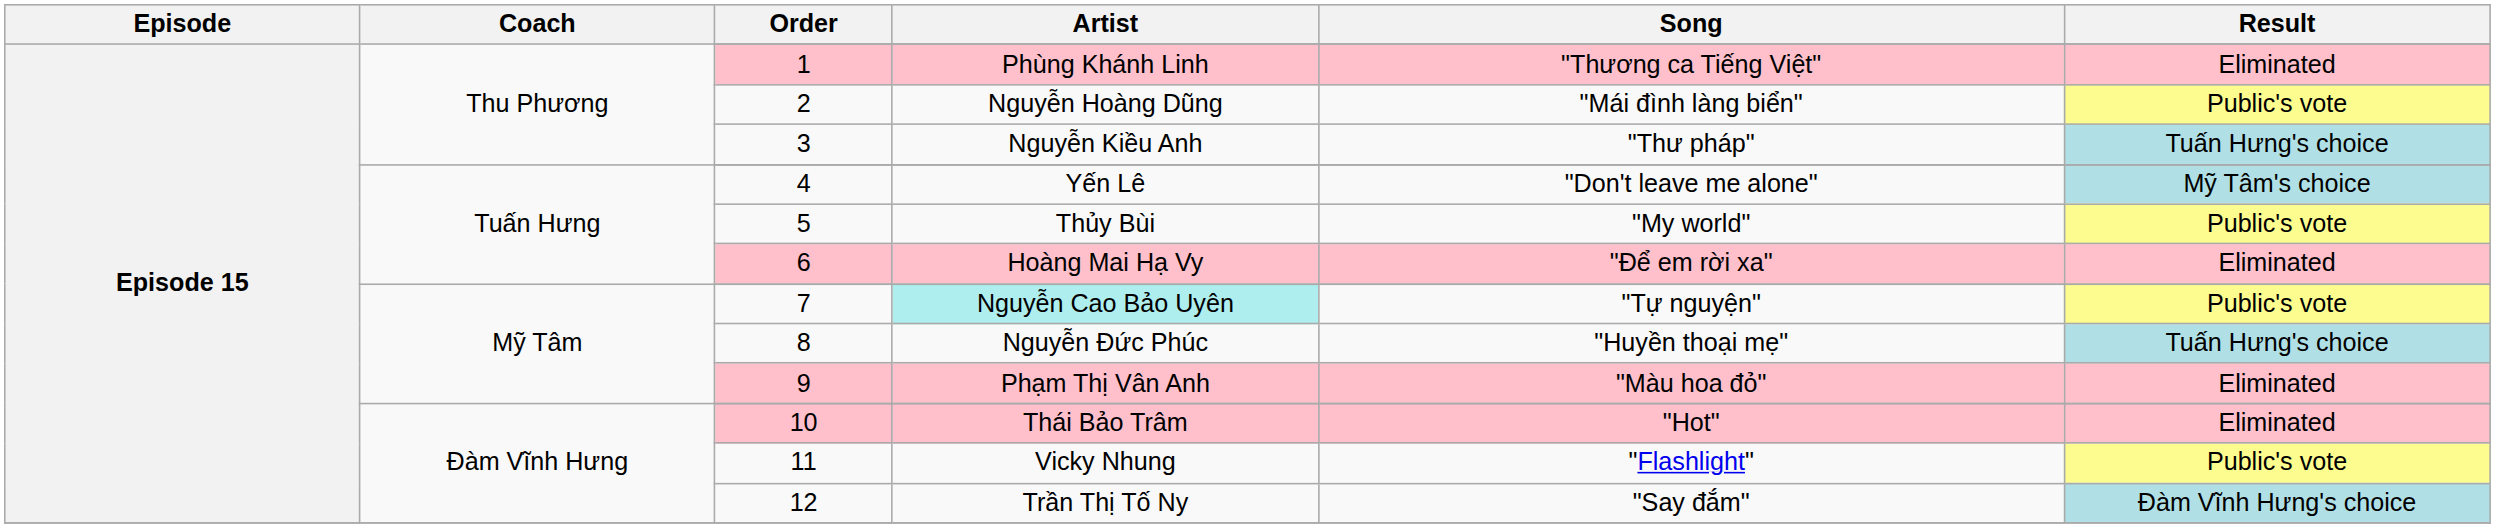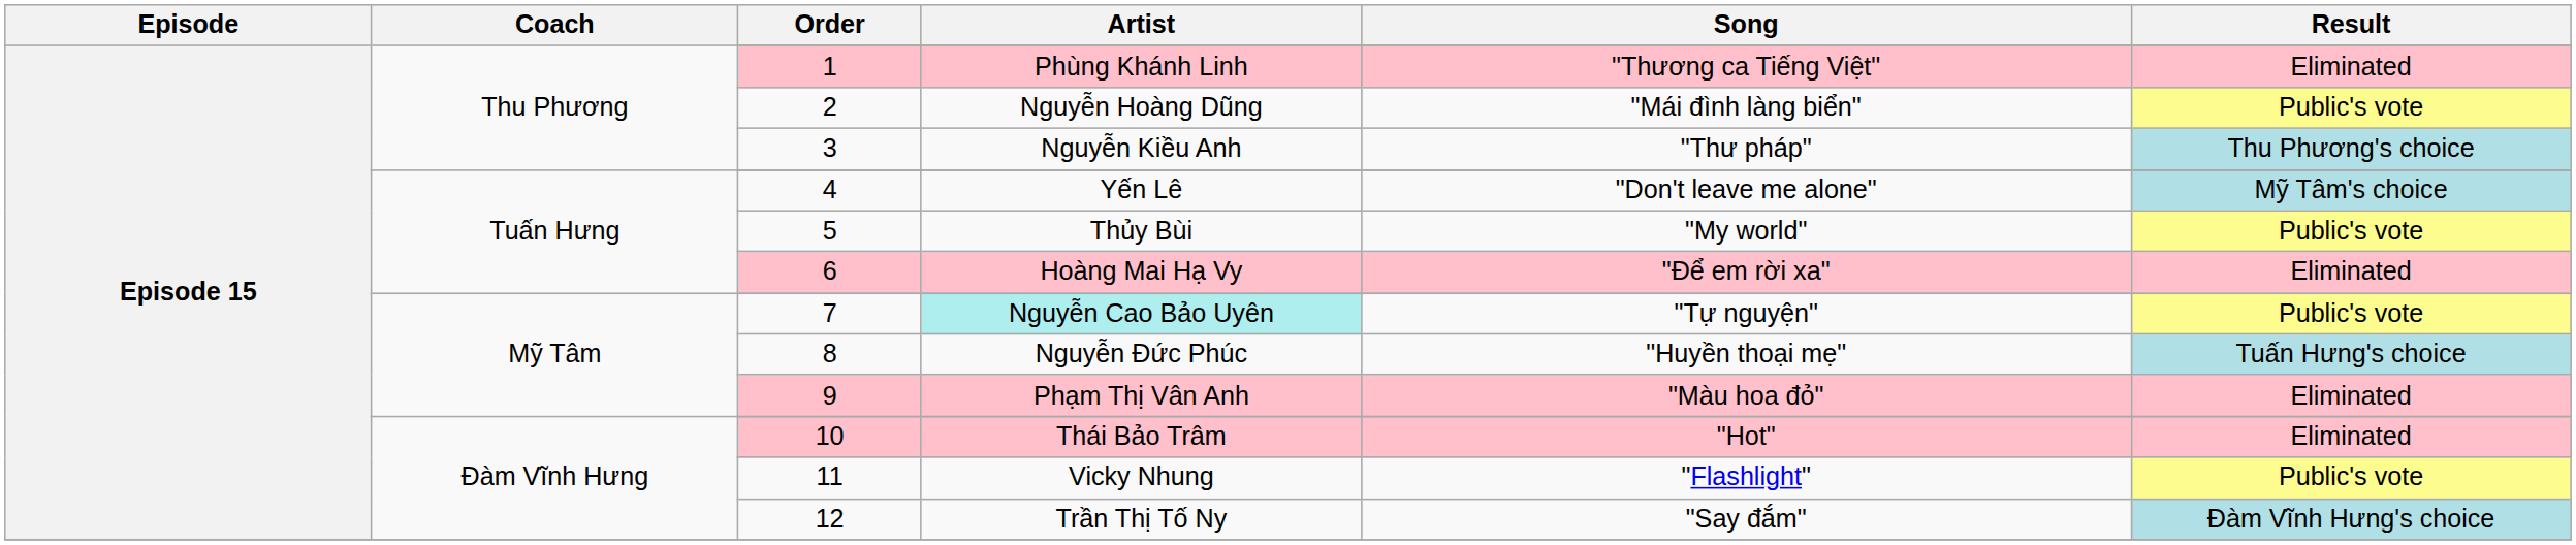3 | Result: Tuấn Hưng's choice -> Thu Phương's choice
